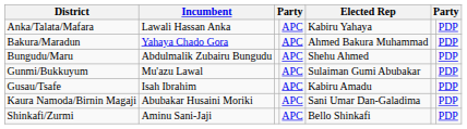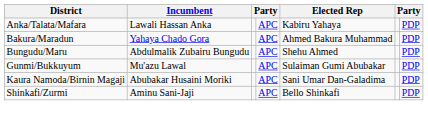- row: Gusau/Tsafe | Isah Ibrahim | APC | Kabiru Amadu | PDP
